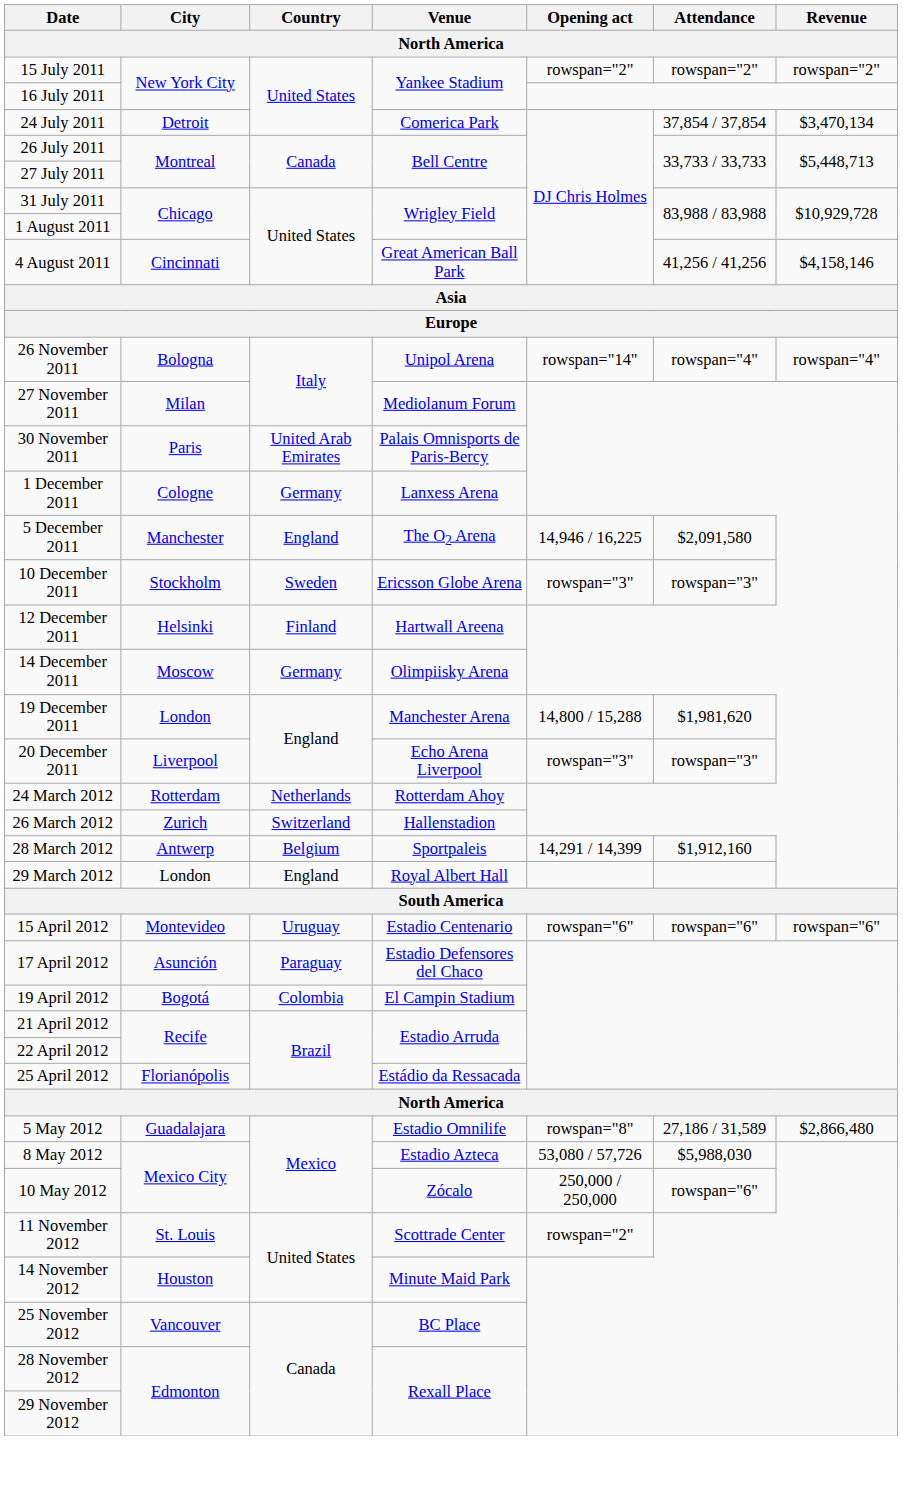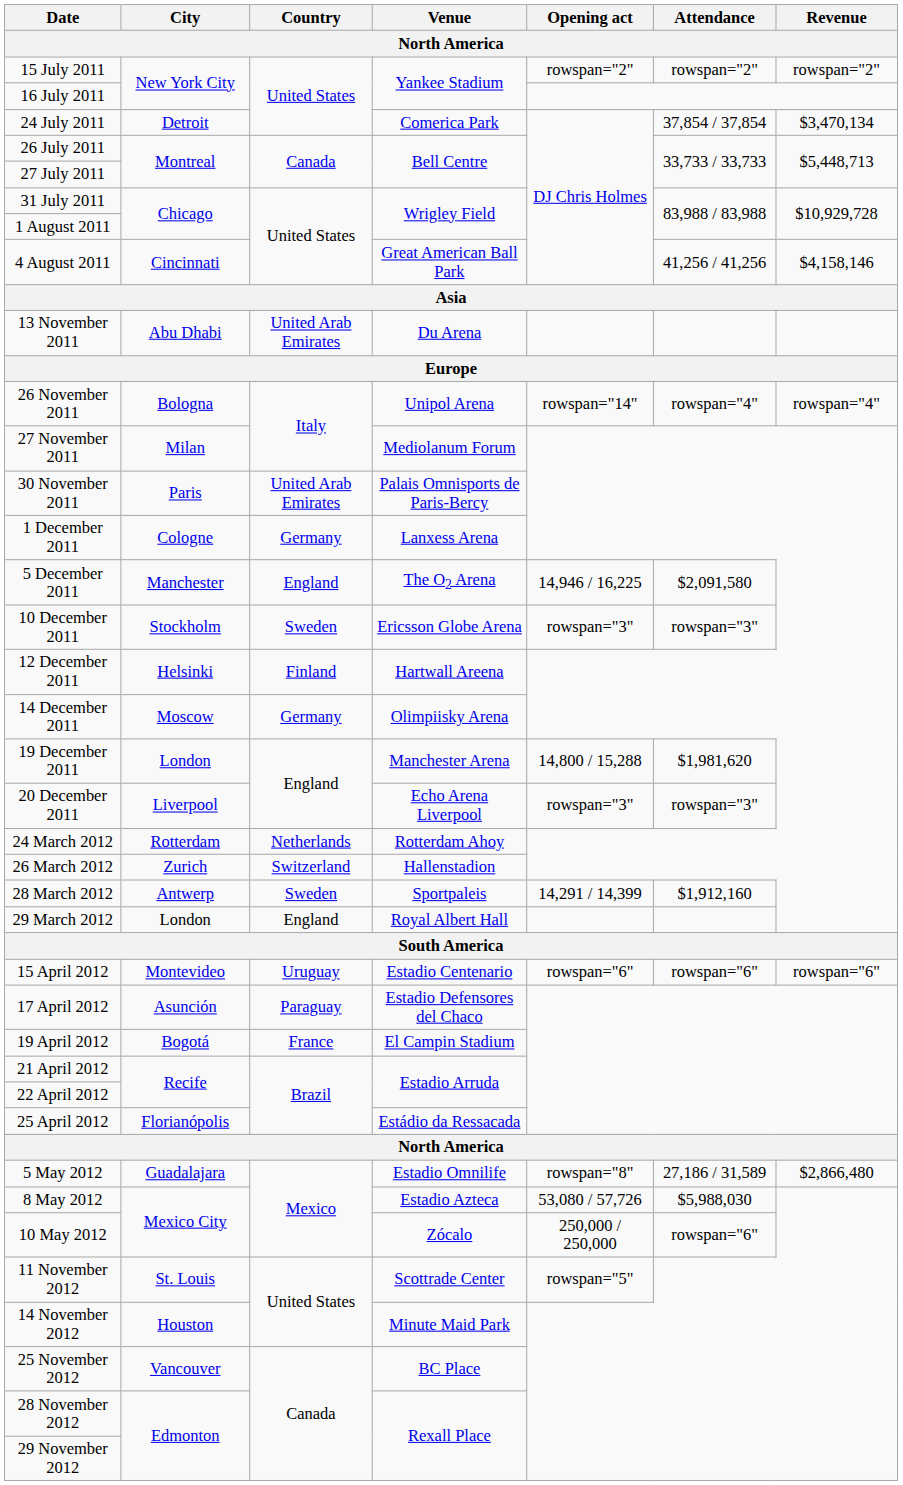+ row: 13 November 2011 | Abu Dhabi | United Arab Emirates | Du Arena
28 March 2012 | Country: Belgium -> Sweden
19 April 2012 | Country: Colombia -> France
11 November 2012 | Opening act: rowspan="2" -> rowspan="5"
